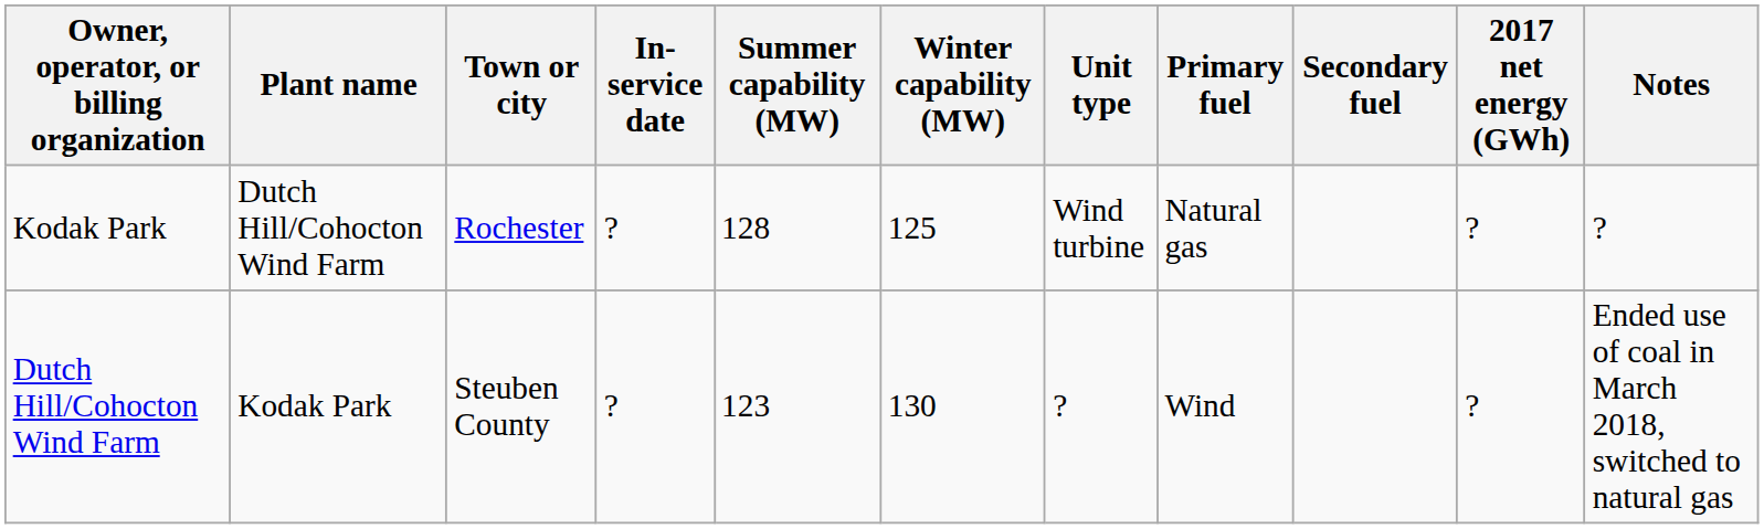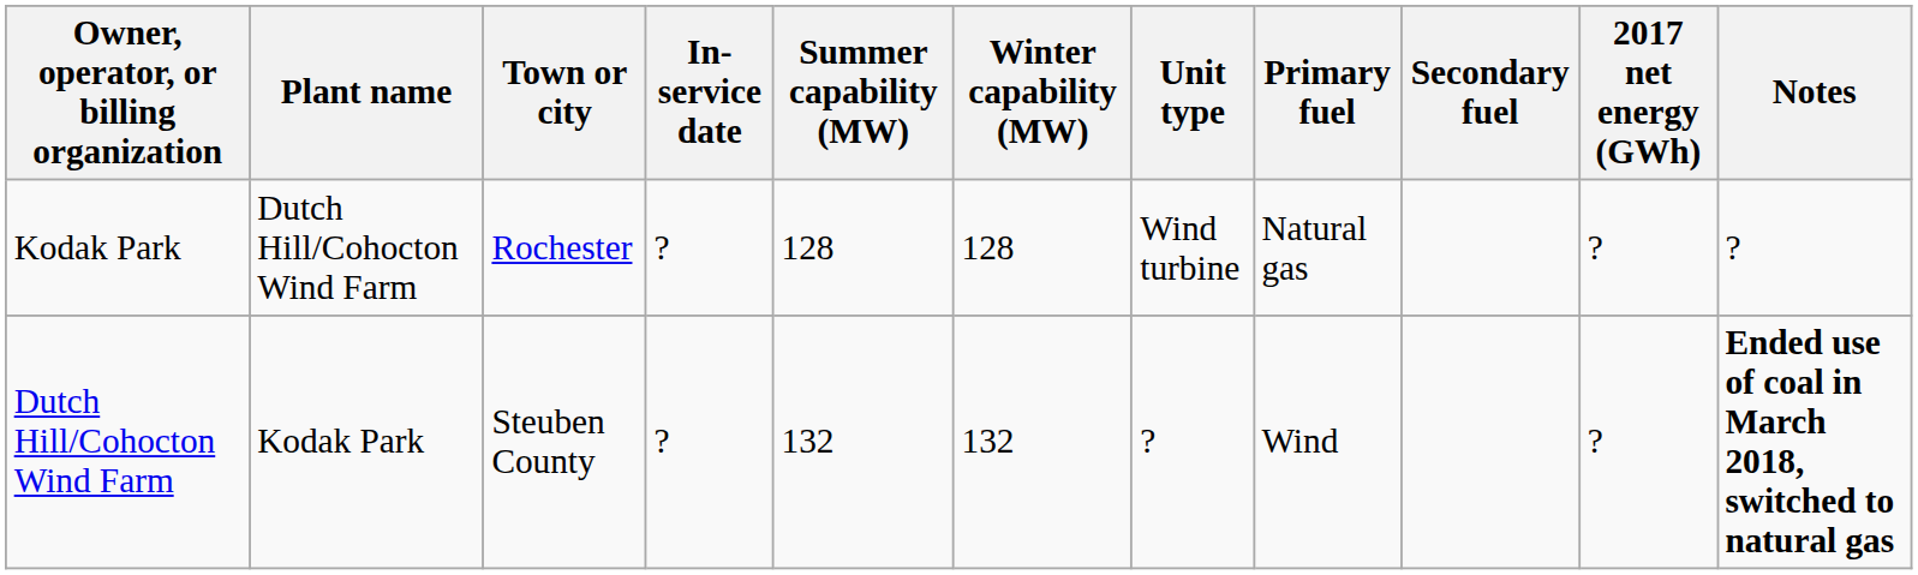row 2 | Winter capability (MW): 125 -> 128
row 3 | Summer capability (MW): 123 -> 132
row 3 | Winter capability (MW): 130 -> 132
row 3 | Notes: normal -> bold
